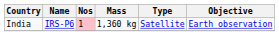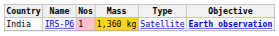India | Mass: no background -> gold background
India | Objective: normal -> bold
